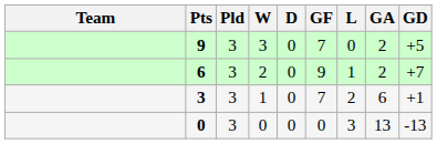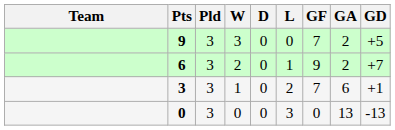columns swapped: L <-> GF
